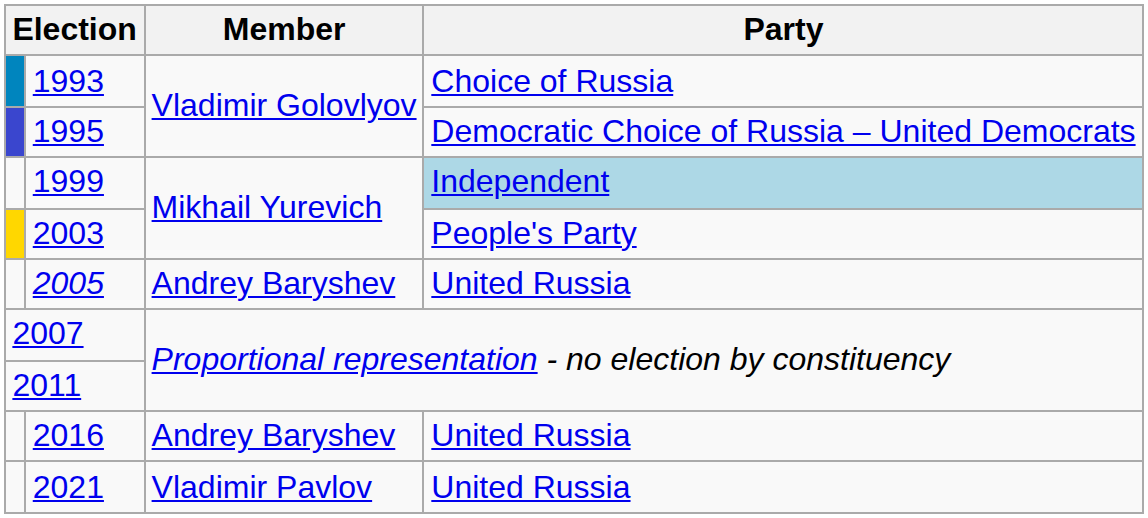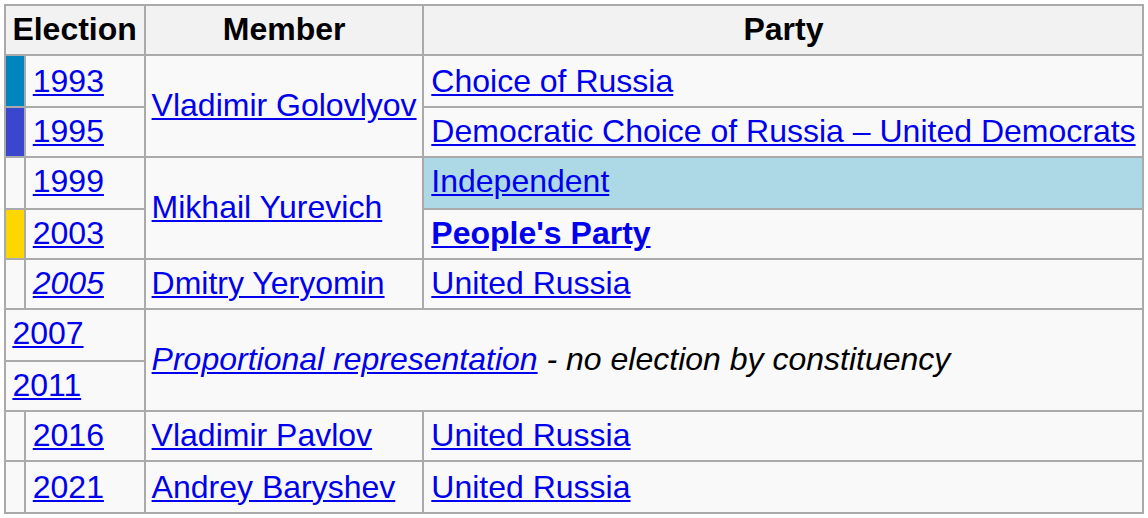2003 | Party: normal -> bold
2005 | Member: Andrey Baryshev -> Dmitry Yeryomin
2016 | Member: Andrey Baryshev -> Vladimir Pavlov
2021 | Member: Vladimir Pavlov -> Andrey Baryshev
